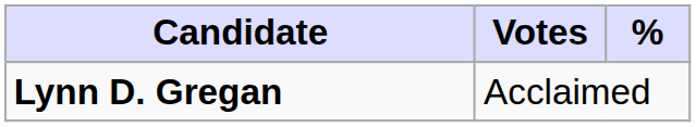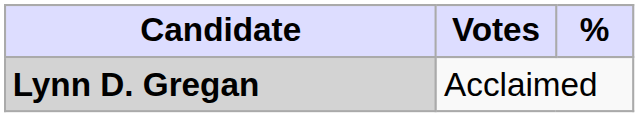Lynn D. Gregan | Candidate: no background -> lightgrey background
